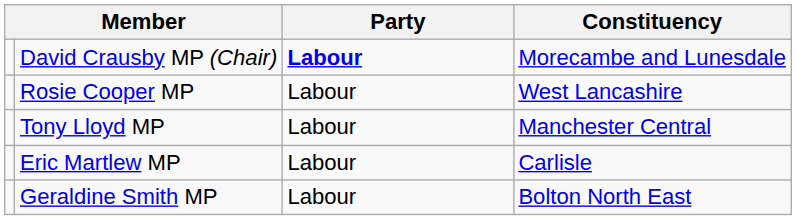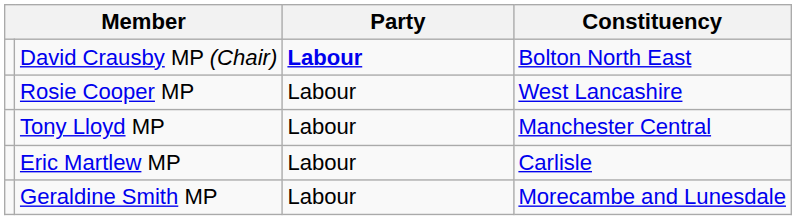David Crausby MP (Chair) | column 4: Morecambe and Lunesdale -> Bolton North East
Geraldine Smith MP | column 4: Bolton North East -> Morecambe and Lunesdale
